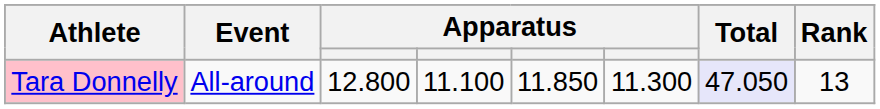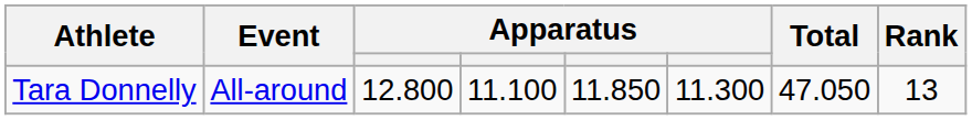row 3 | Athlete: pink background -> no background
row 3 | Total: lavender background -> no background
